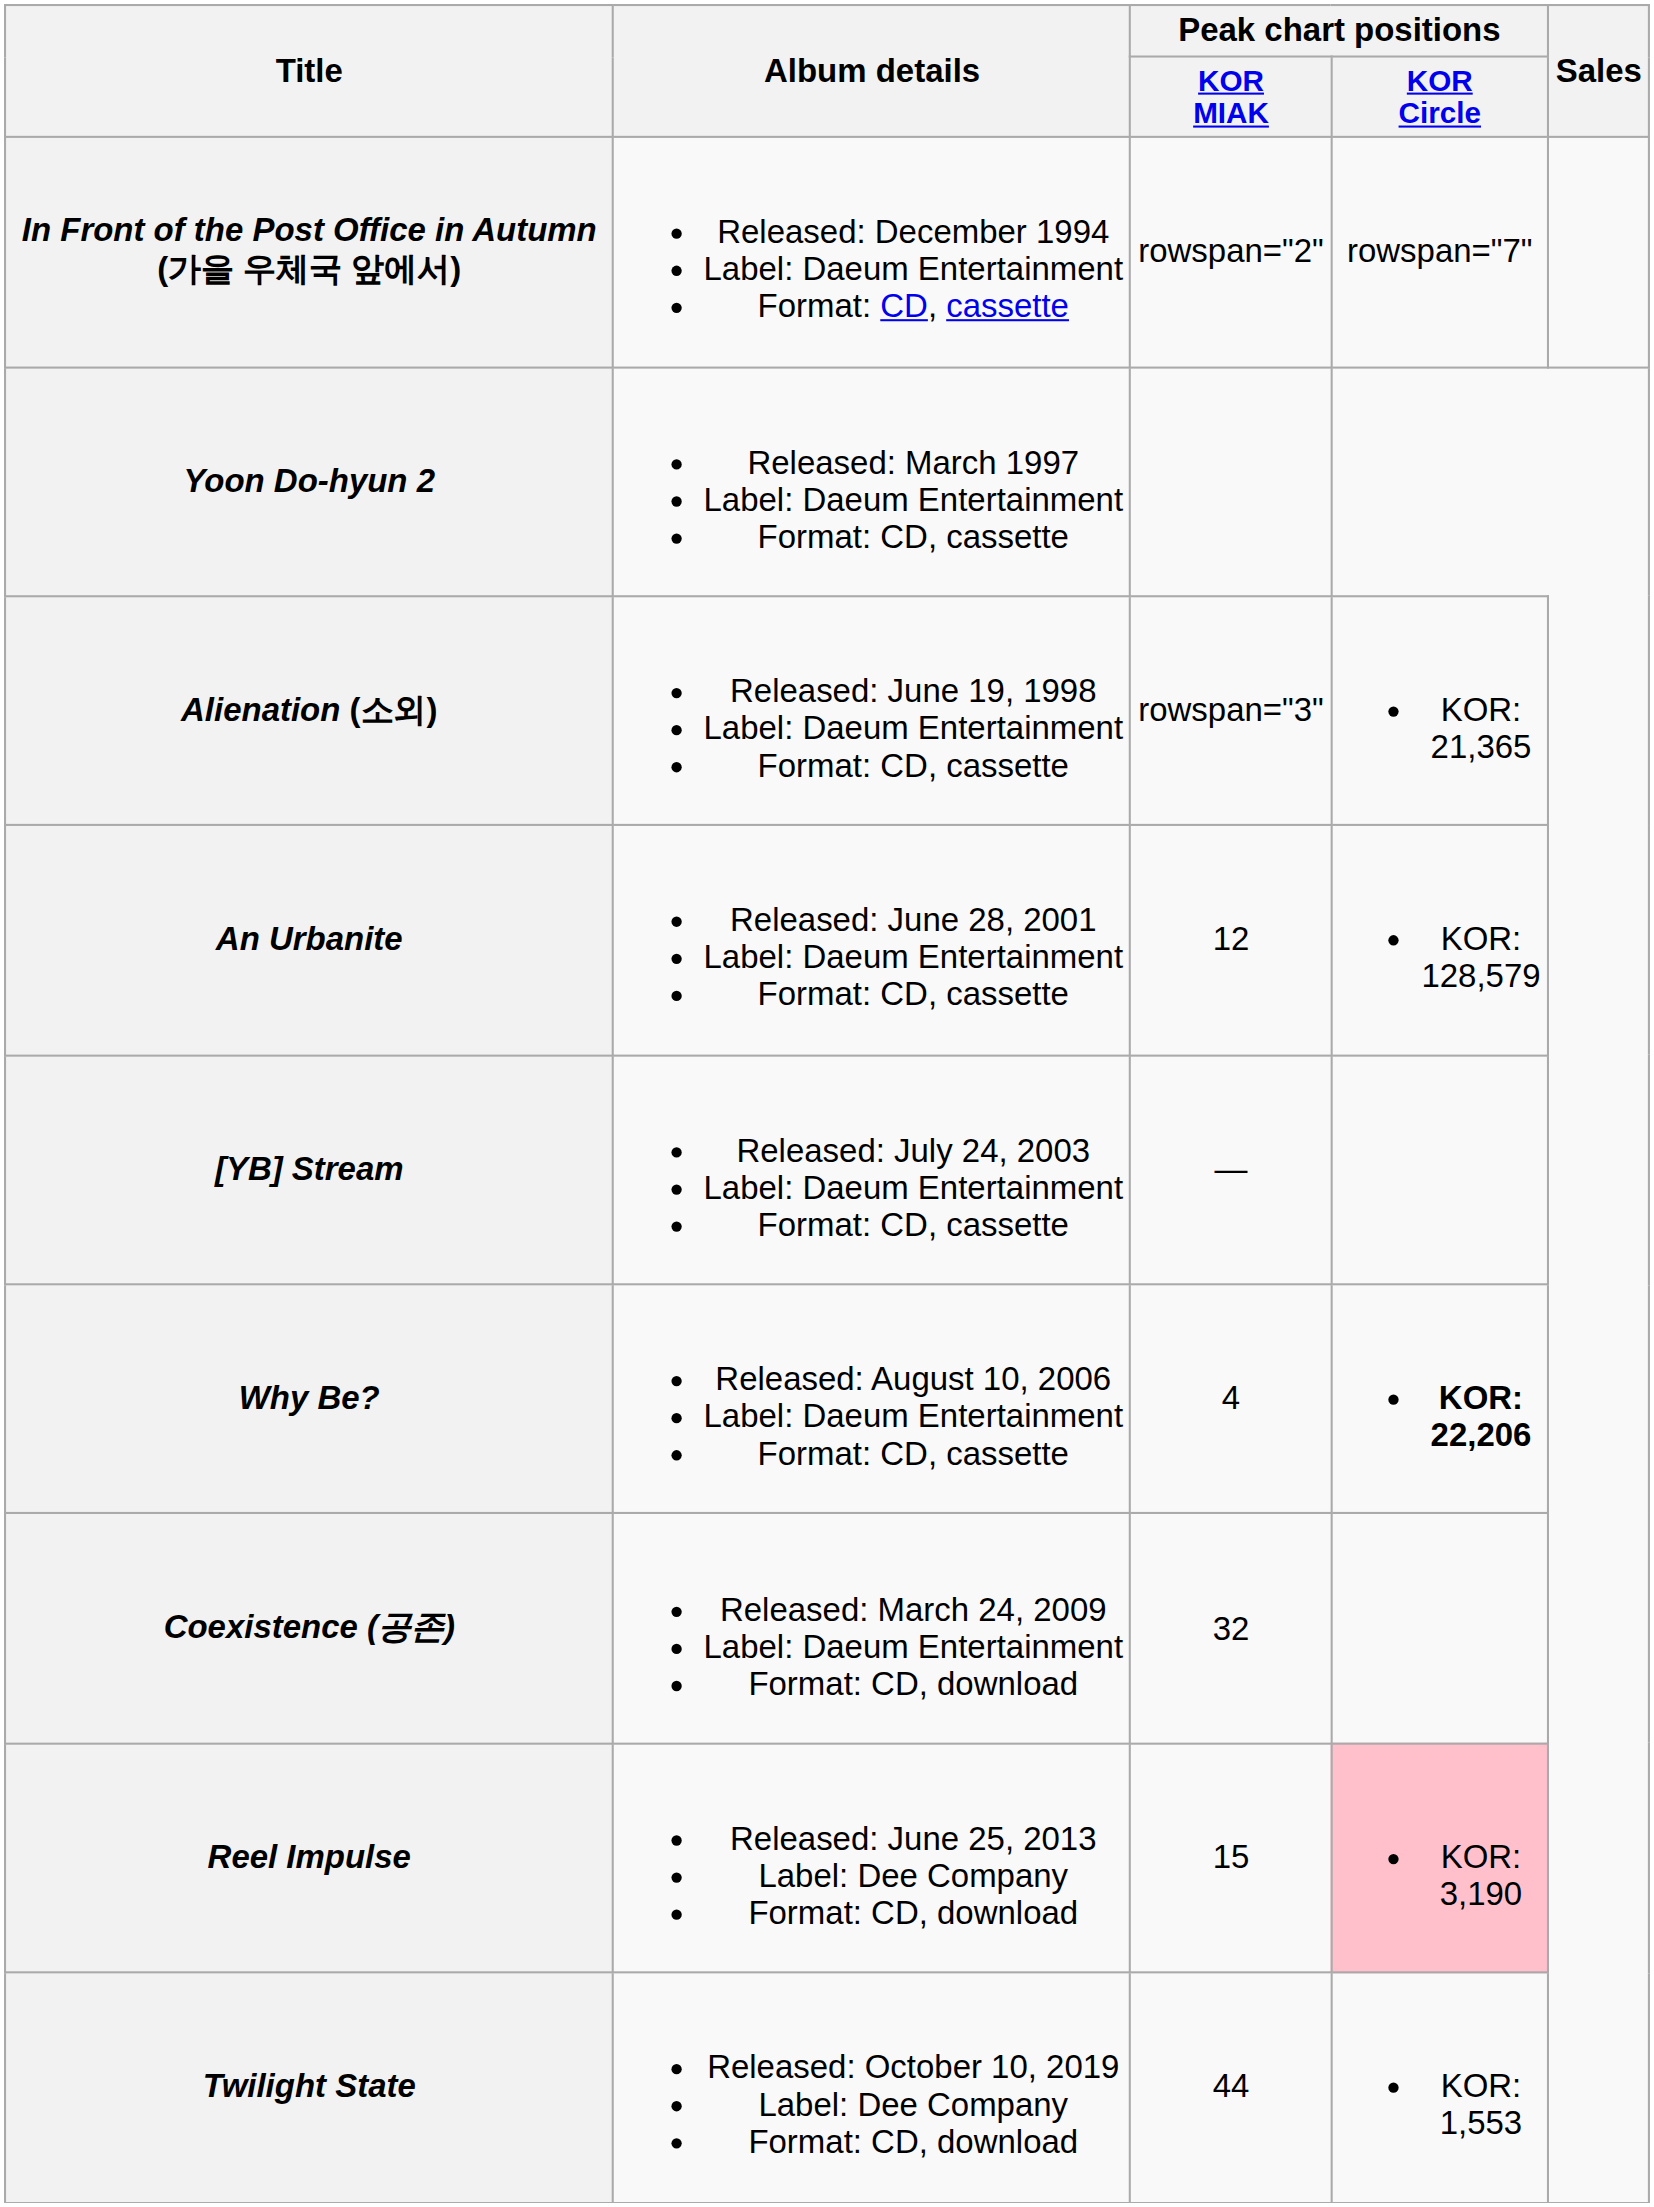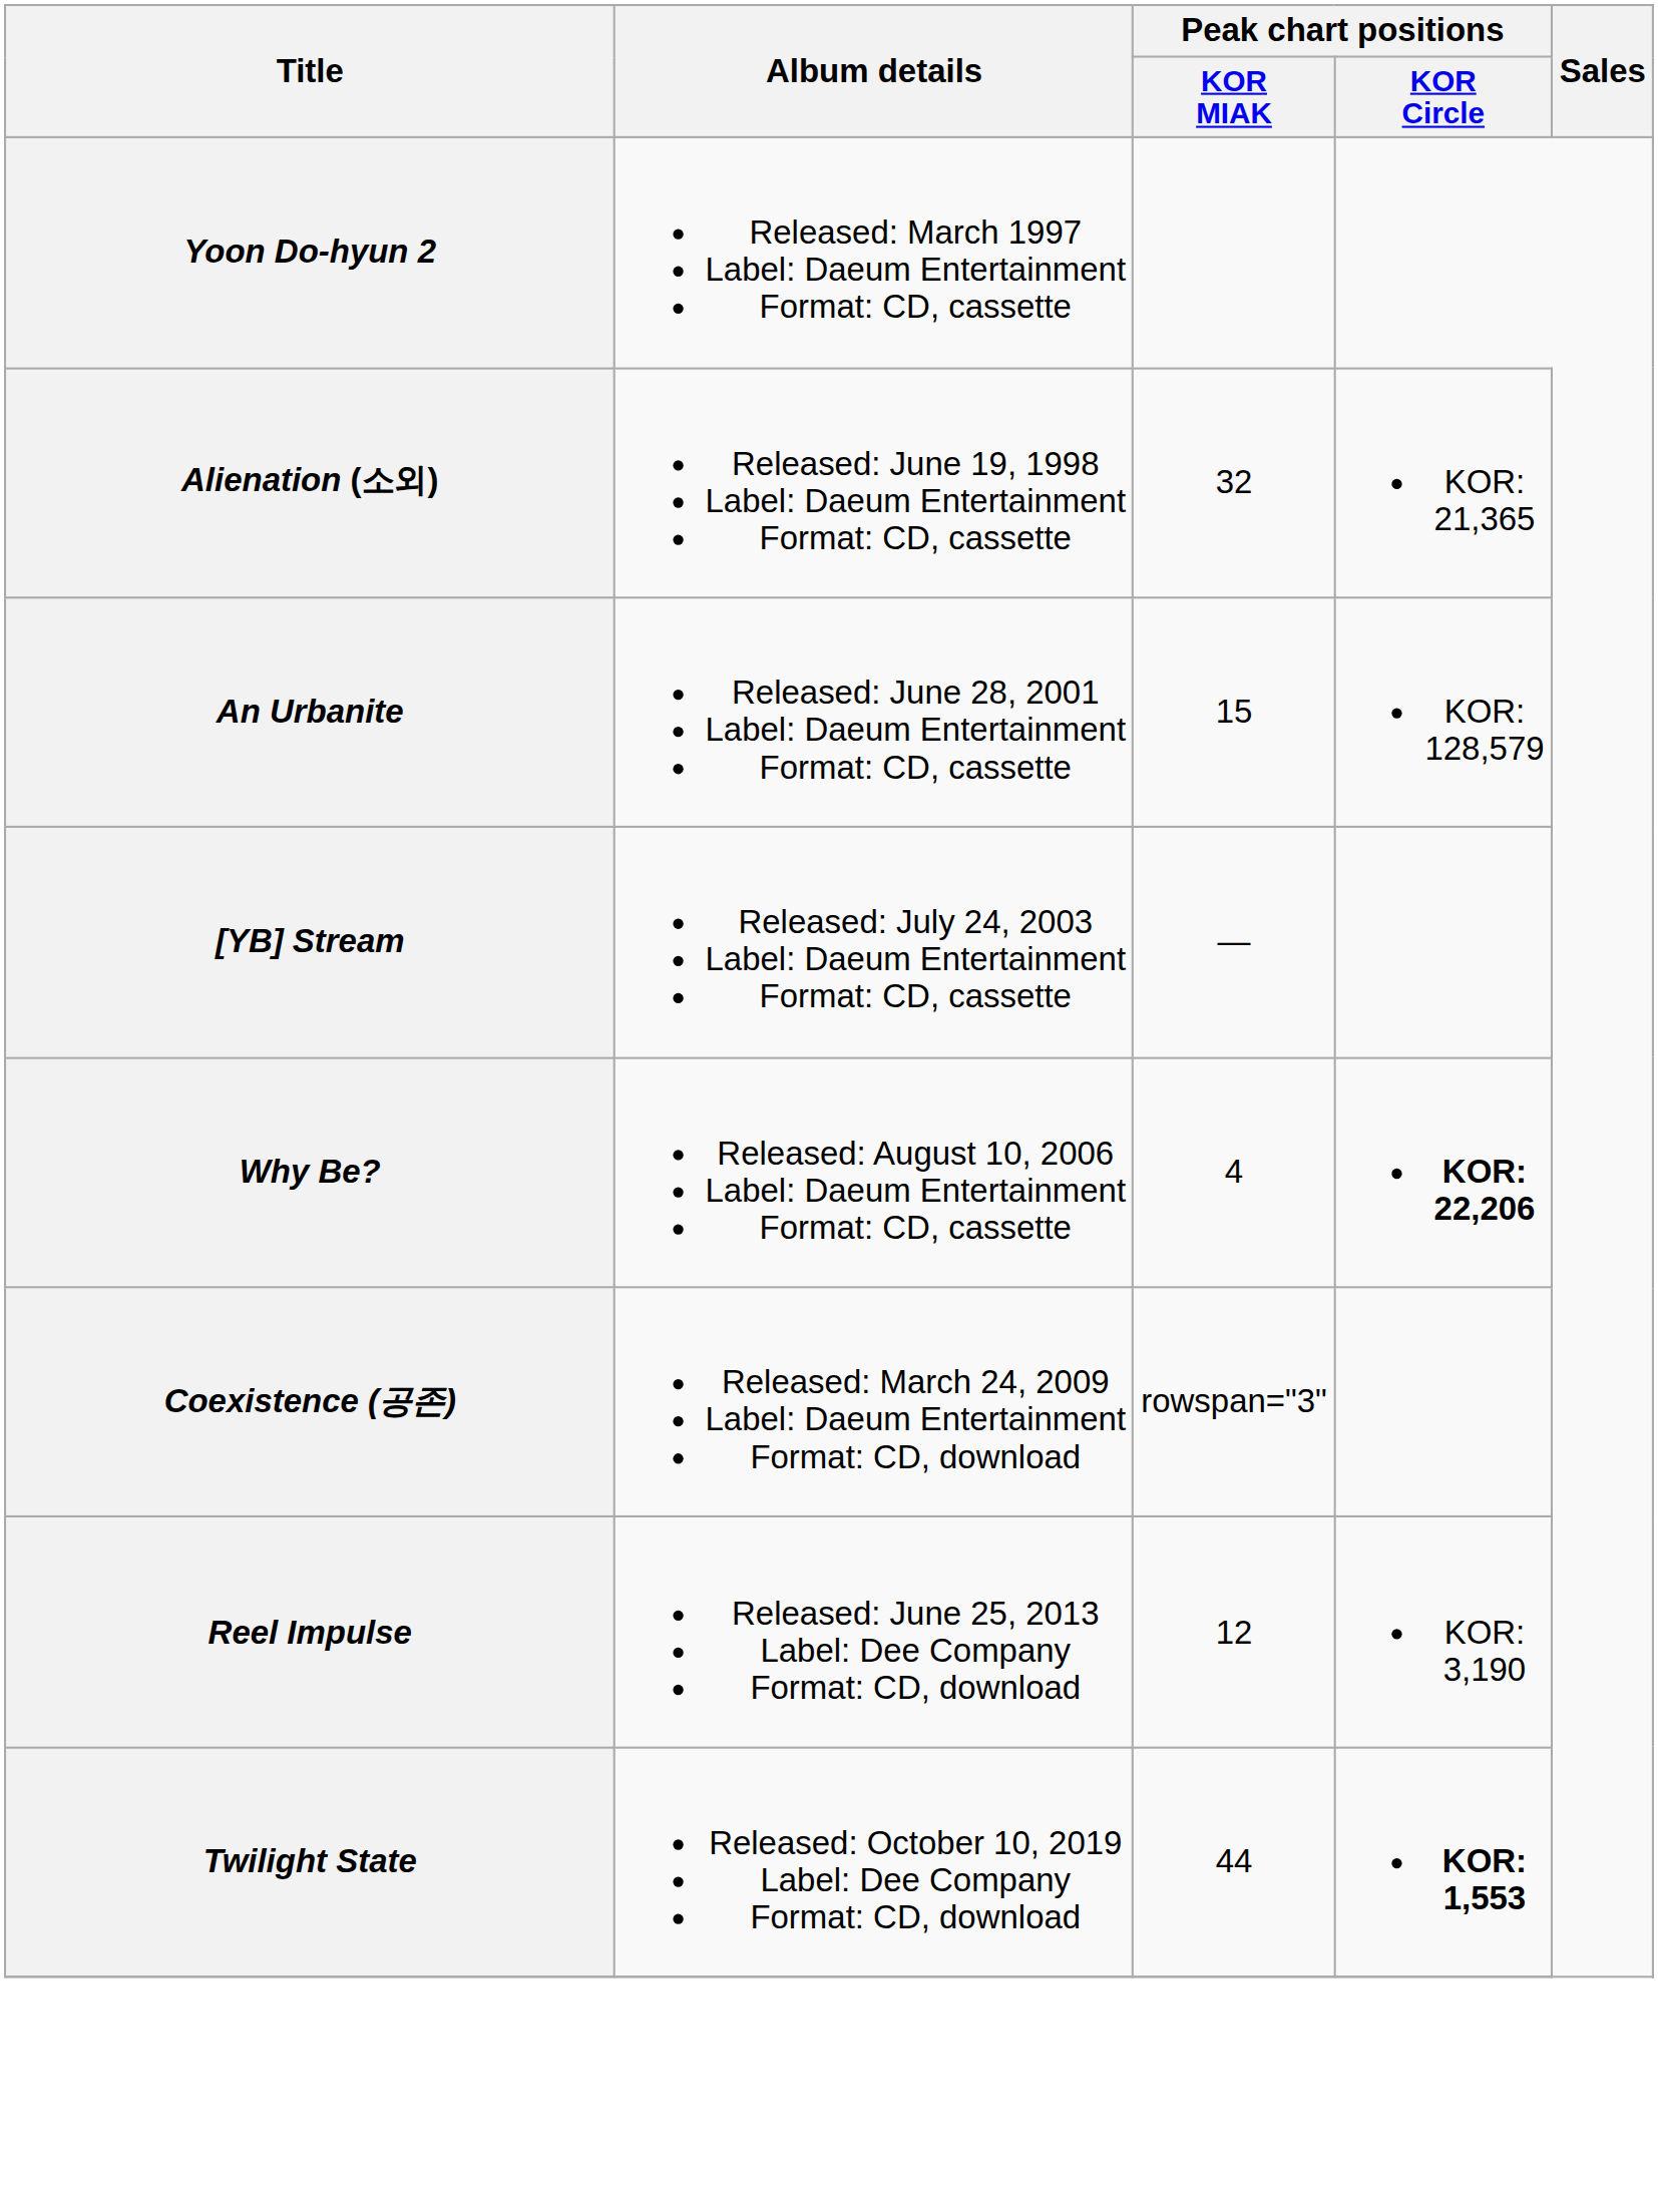- row: In Front of the Post Office in Autumn (가을 우체국 앞에서) | Released: December 1994 Label: Daeum Entertainment Format: CD, cassette | rowspan="2" | rowspan="7"
Alienation (소외) | Peak chart positions / KOR MIAK: rowspan="3" -> 32
An Urbanite | Peak chart positions / KOR MIAK: 12 -> 15
Coexistence (공존) | Peak chart positions / KOR MIAK: 32 -> rowspan="3"
Reel Impulse | Peak chart positions / KOR MIAK: 15 -> 12
Reel Impulse | Peak chart positions / KOR Circle: pink background -> no background
Twilight State | Peak chart positions / KOR Circle: normal -> bold
